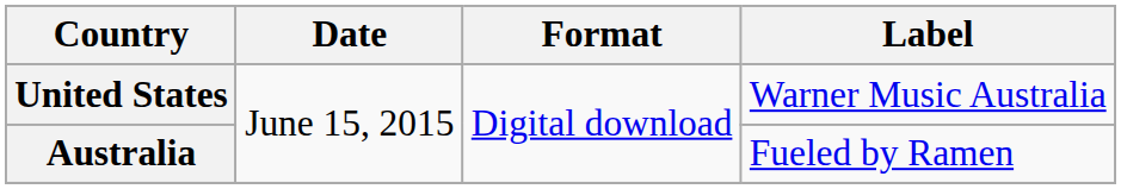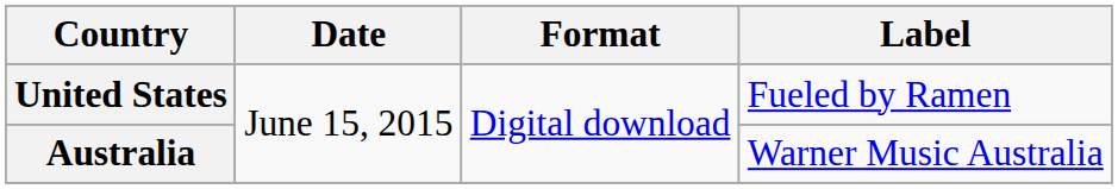United States | Label: Warner Music Australia -> Fueled by Ramen
Australia | Label: Fueled by Ramen -> Warner Music Australia
